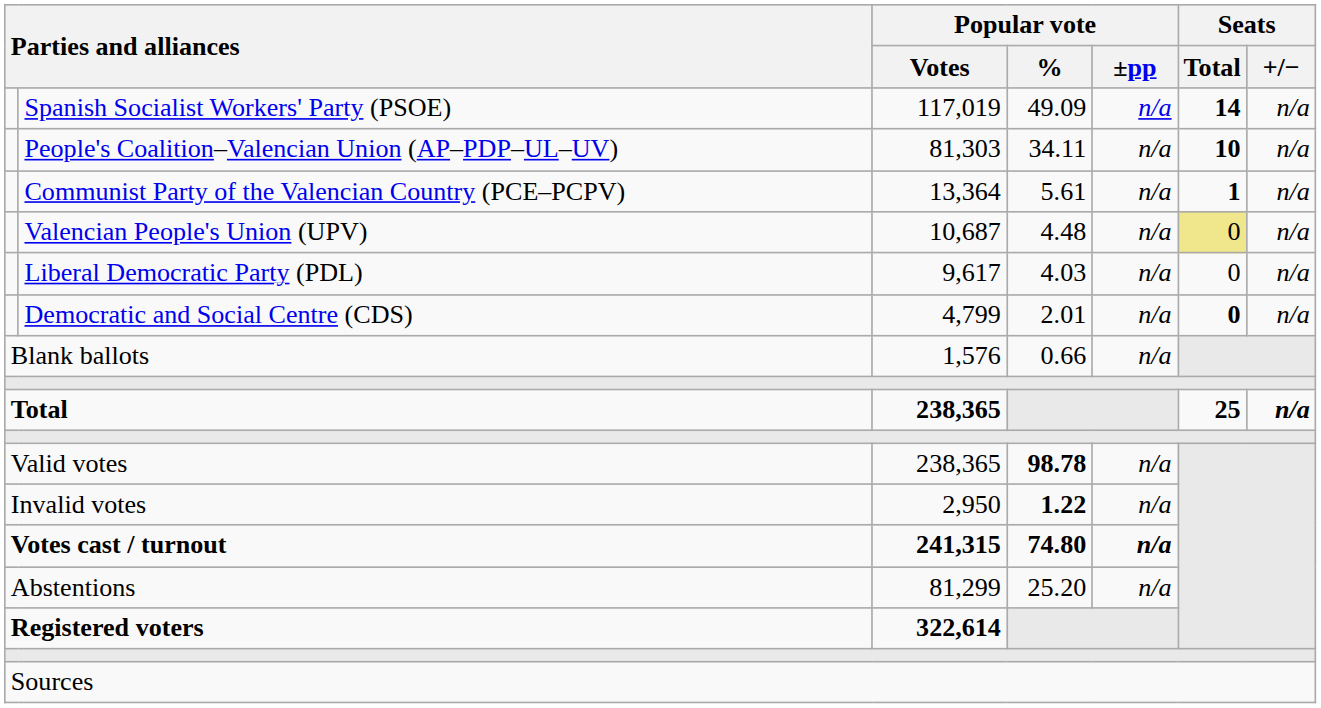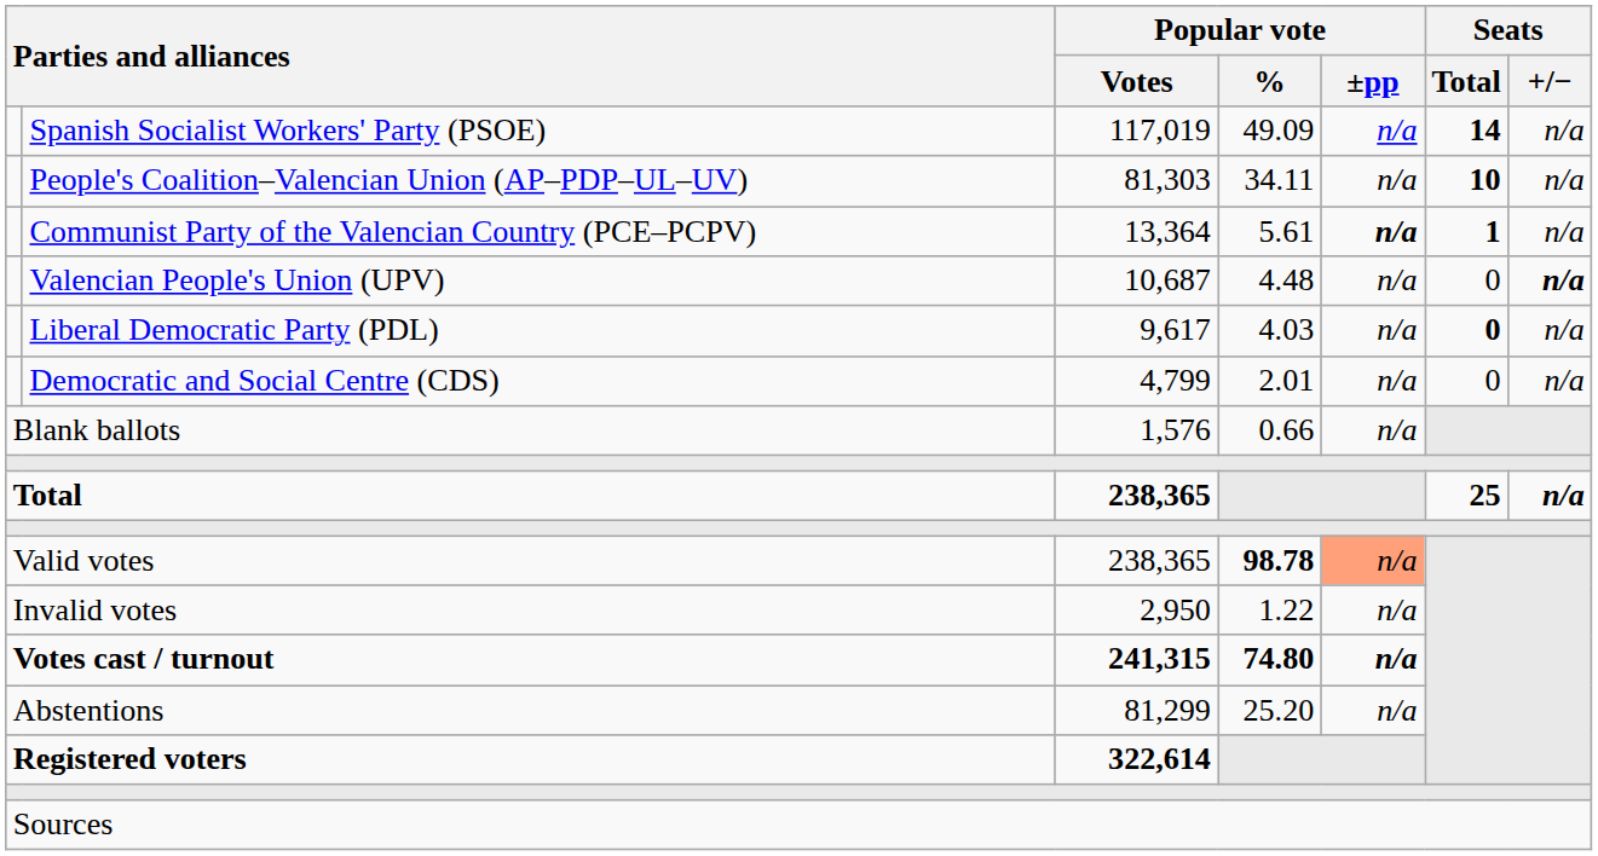Communist Party of the Valencian Country (PCE–PCPV) | Popular vote / ±pp: normal -> bold
Valencian People's Union (UPV) | Seats / Total: khaki background -> no background
Valencian People's Union (UPV) | Seats / +/−: normal -> bold
Liberal Democratic Party (PDL) | Seats / Total: normal -> bold
Democratic and Social Centre (CDS) | Seats / Total: bold -> normal
Valid votes | Popular vote / ±pp: no background -> lightsalmon background
Invalid votes | Popular vote / %: bold -> normal
